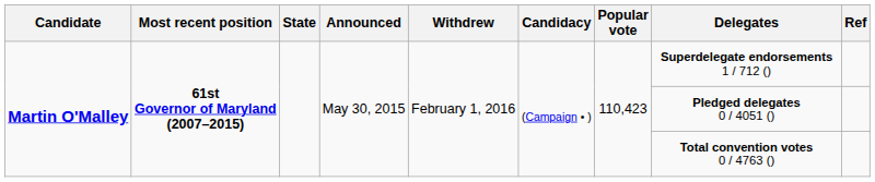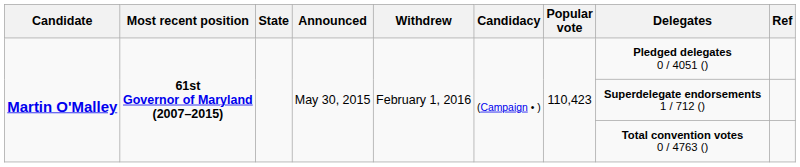row 2 | Delegates: Superdelegate endorsements 1 / 712 () -> Pledged delegates 0 / 4051 ()
row 3 | Delegates: Pledged delegates 0 / 4051 () -> Superdelegate endorsements 1 / 712 ()
